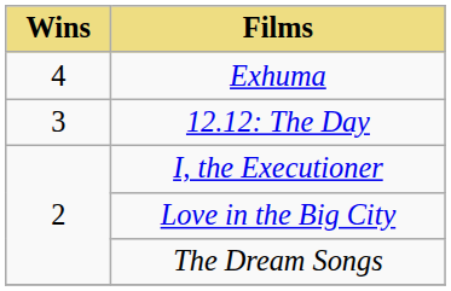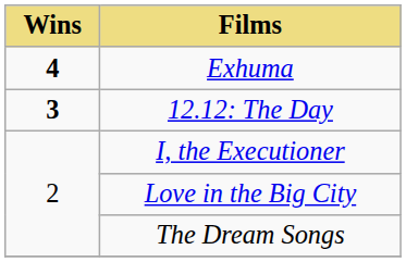Exhuma | Wins: normal -> bold
12.12: The Day | Wins: normal -> bold
